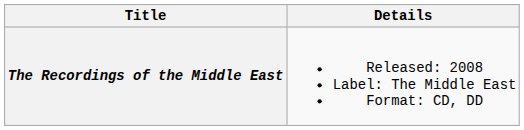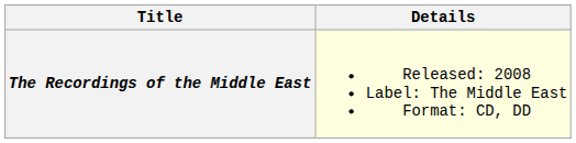The Recordings of the Middle East | Details: no background -> lightyellow background
